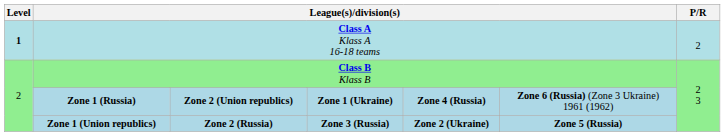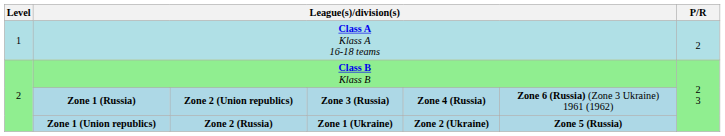Class A Klass A 16-18 teams | Level: bold -> normal
Zone 1 (Russia) | column 4: Zone 1 (Ukraine) -> Zone 3 (Russia)
Zone 1 (Union republics) | column 4: Zone 3 (Russia) -> Zone 1 (Ukraine)
